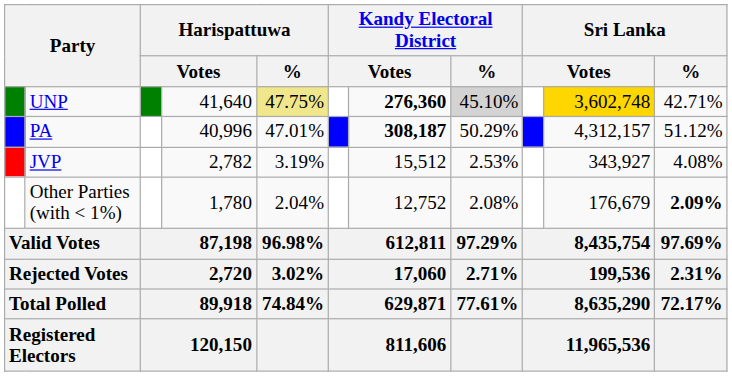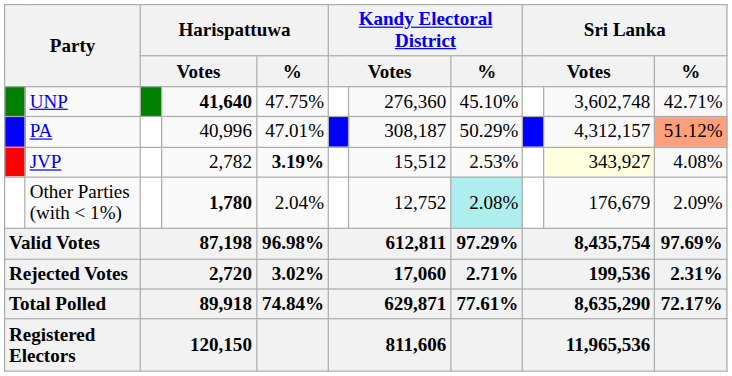UNP | column 4: normal -> bold
UNP | Harispattuwa / %: khaki background -> no background
UNP | column 7: bold -> normal
UNP | Kandy Electoral District / %: lightgrey background -> no background
UNP | column 10: gold background -> no background
PA | column 7: bold -> normal
PA | Sri Lanka / %: no background -> lightsalmon background
JVP | Harispattuwa / %: normal -> bold
JVP | column 10: no background -> lightyellow background
Other Parties (with < 1%) | column 4: normal -> bold
Other Parties (with < 1%) | Kandy Electoral District / %: no background -> paleturquoise background
Other Parties (with < 1%) | Sri Lanka / %: bold -> normal
